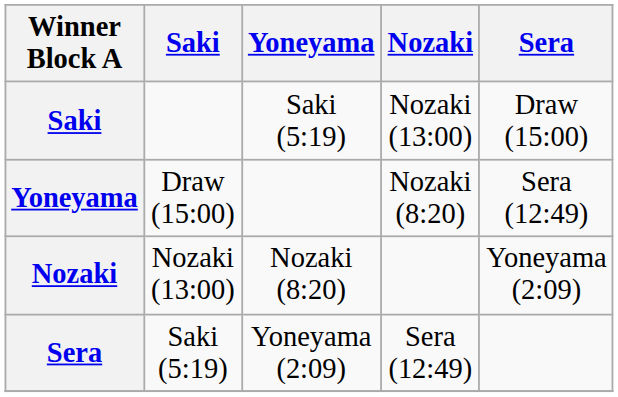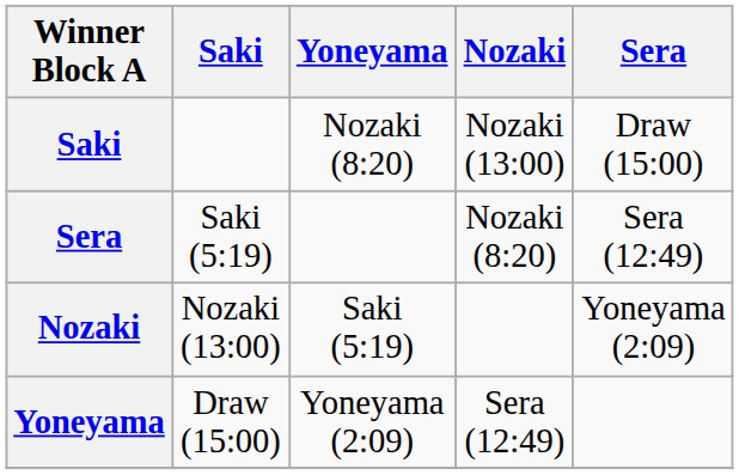row 2 | Yoneyama: Saki (5:19) -> Nozaki (8:20)
row 3 | Winner Block A: Yoneyama -> Sera
row 3 | Saki: Draw (15:00) -> Saki (5:19)
row 4 | Yoneyama: Nozaki (8:20) -> Saki (5:19)
row 5 | Winner Block A: Sera -> Yoneyama
row 5 | Saki: Saki (5:19) -> Draw (15:00)
